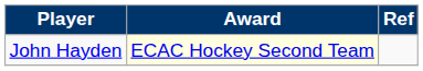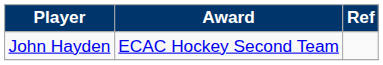John Hayden | Award: lightyellow background -> no background
